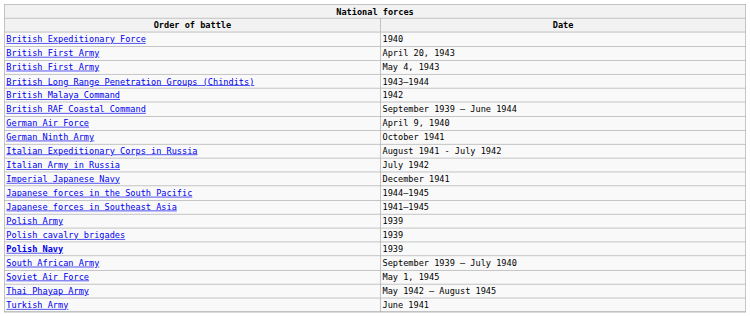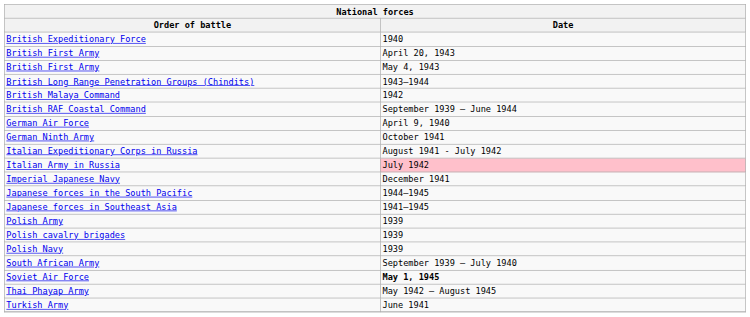row 12 | Date: no background -> pink background
row 18 | Order of battle: bold -> normal
row 20 | Date: normal -> bold
